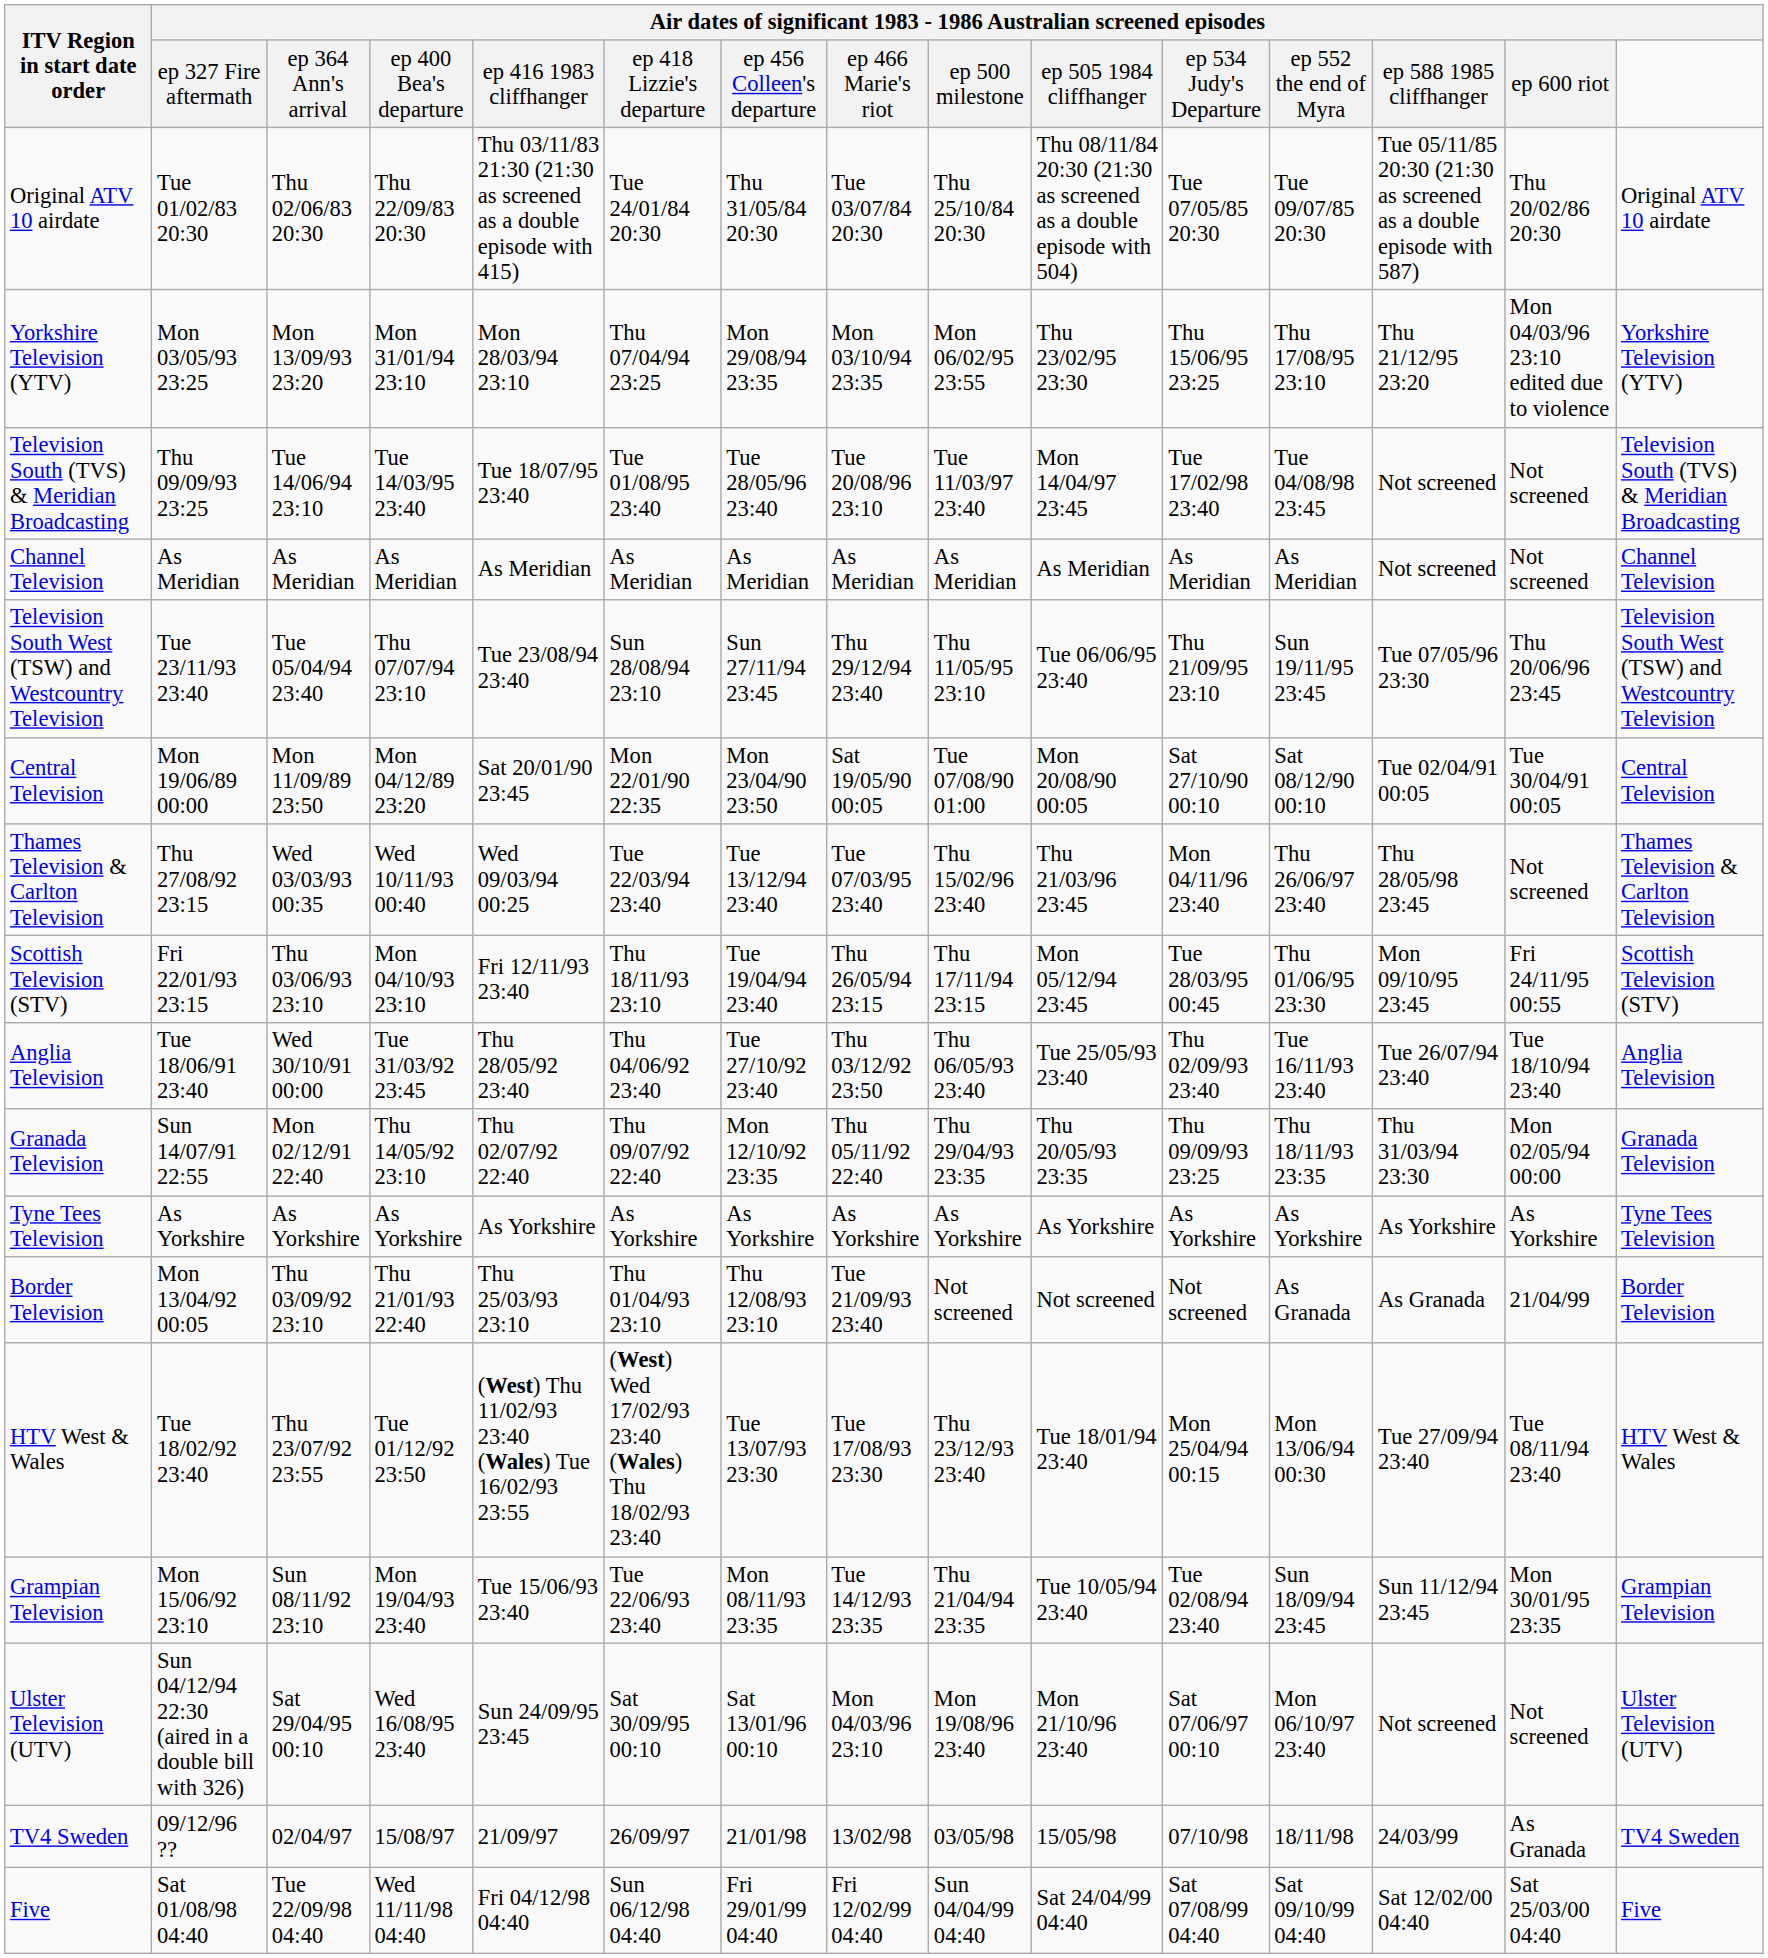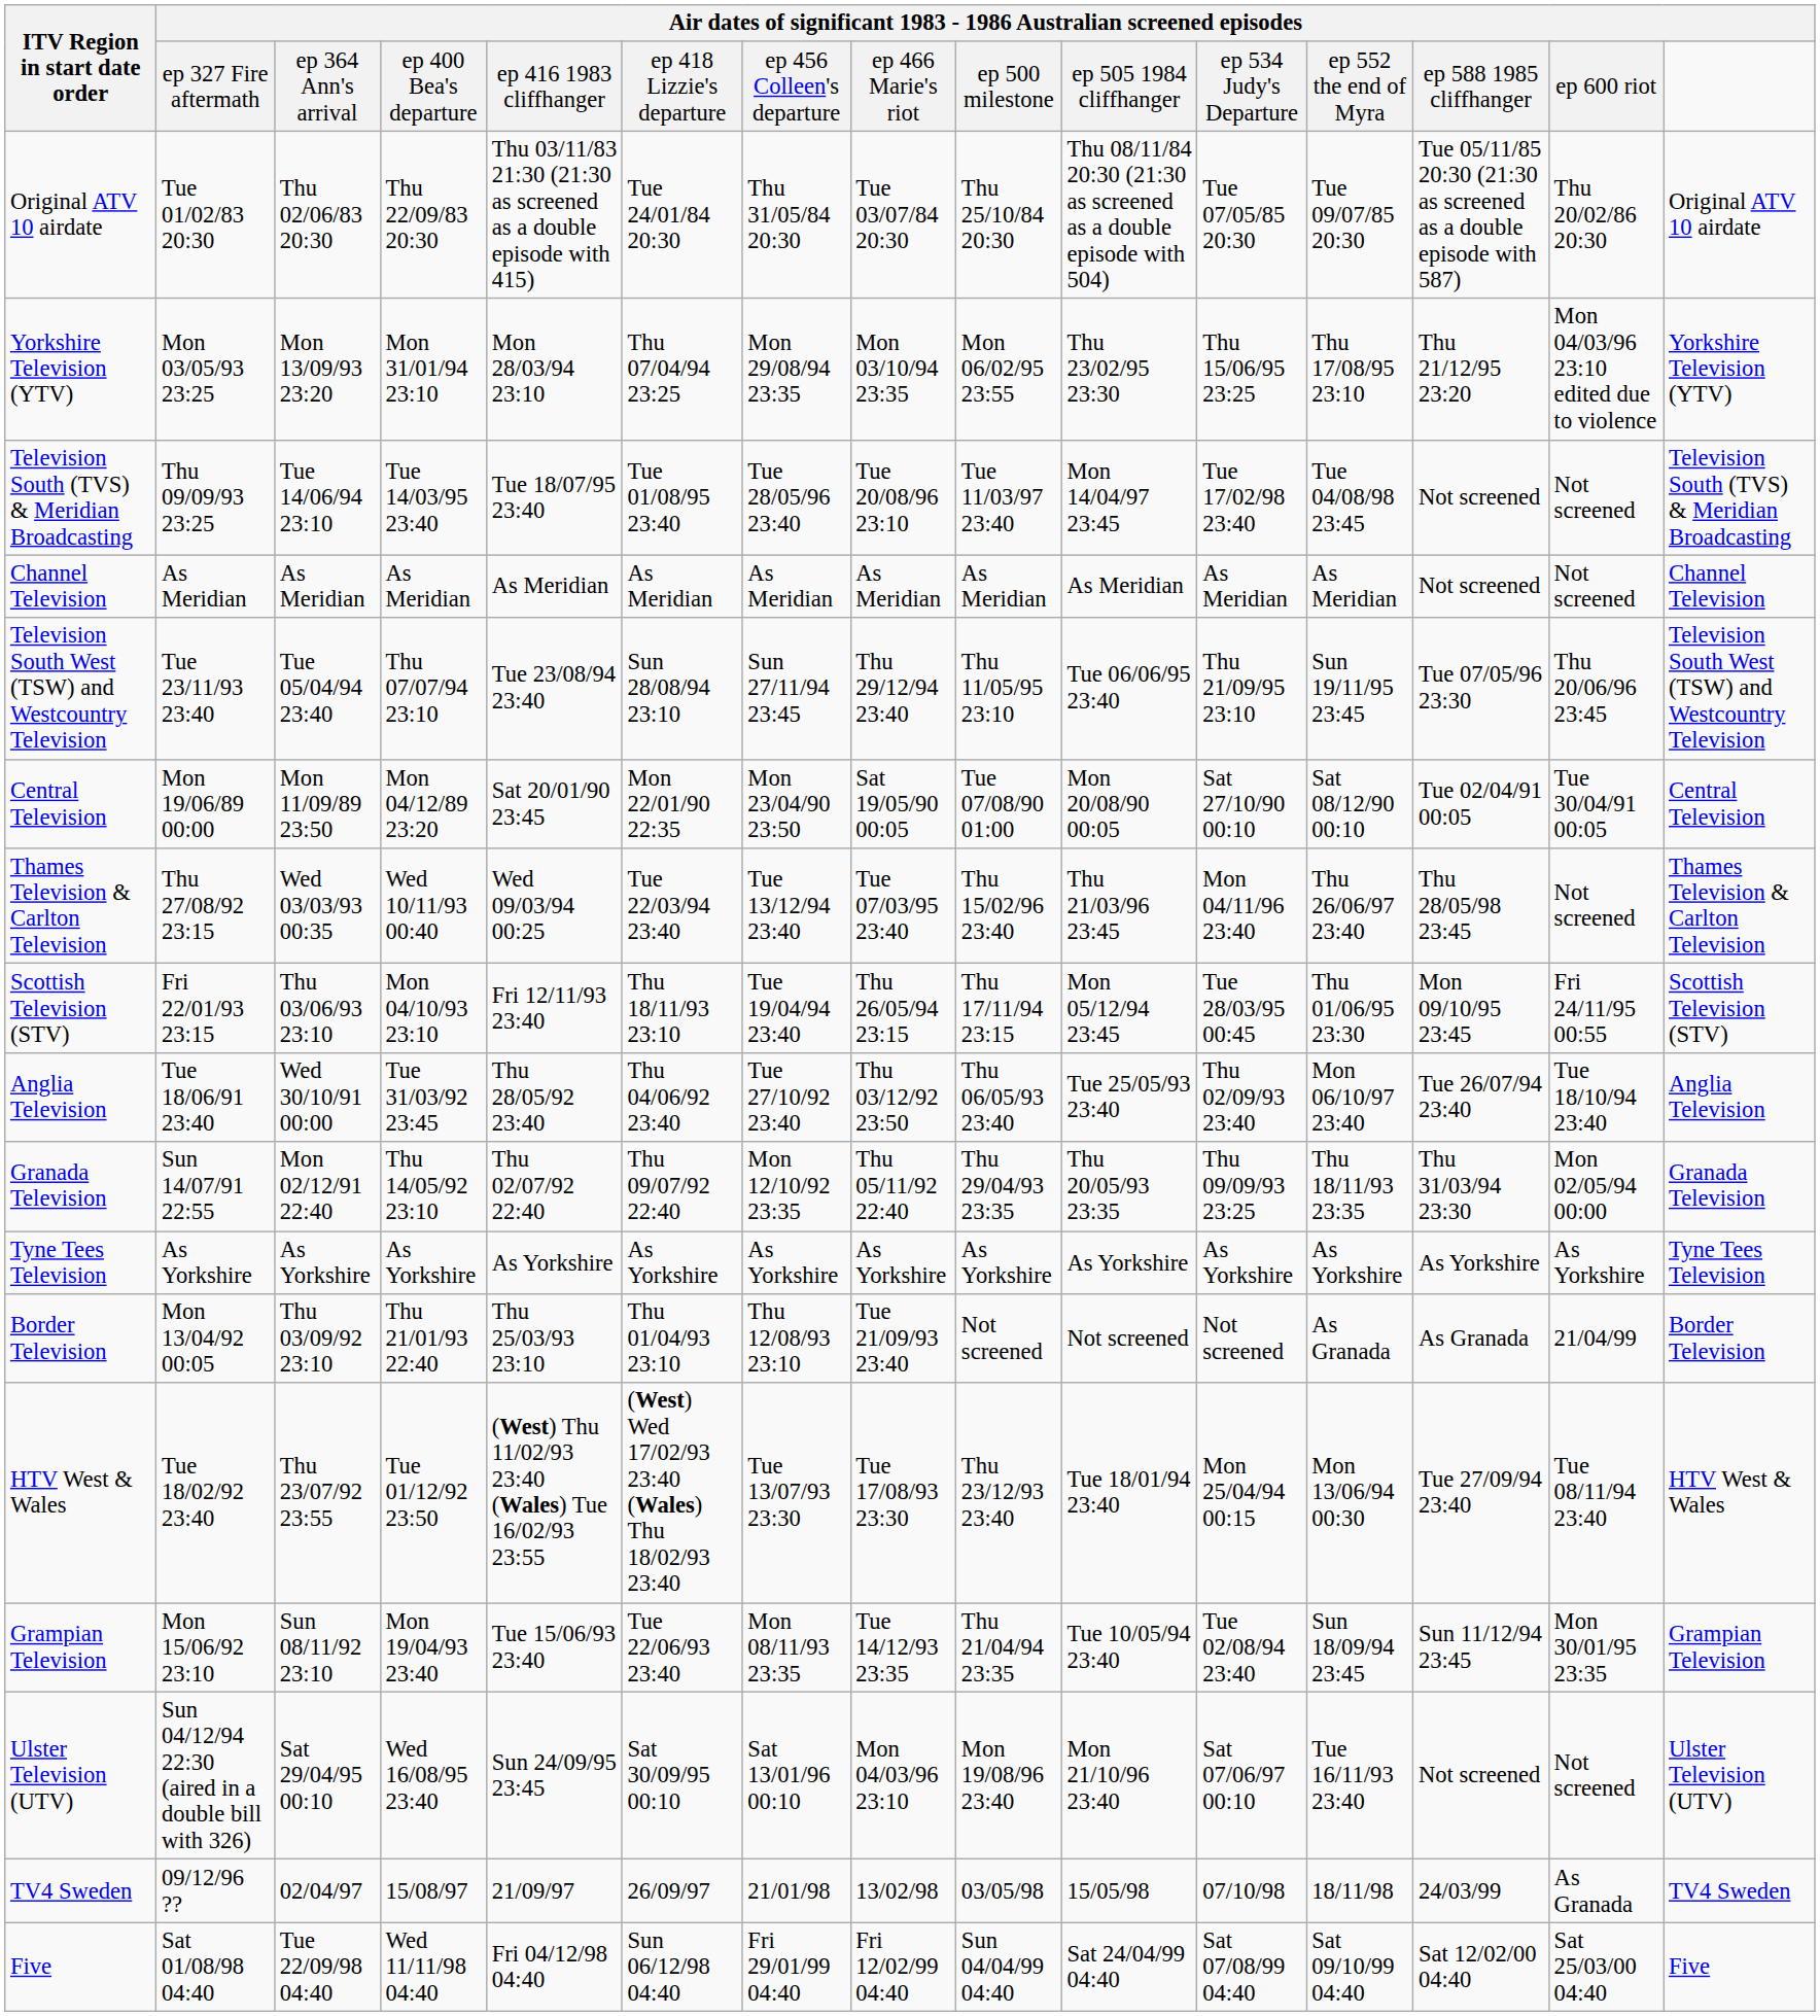row 11 | column 12: Tue 16/11/93 23:40 -> Mon 06/10/97 23:40
row 17 | column 12: Mon 06/10/97 23:40 -> Tue 16/11/93 23:40
